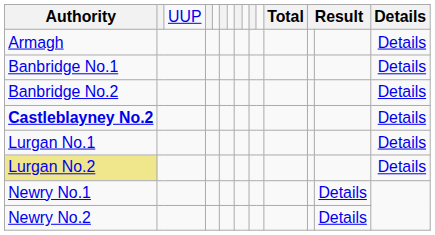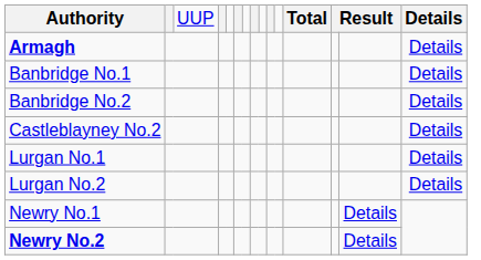Armagh | column 1: normal -> bold
Castleblayney No.2 | column 1: bold -> normal
Lurgan No.2 | column 1: khaki background -> no background
Newry No.2 | column 1: normal -> bold
